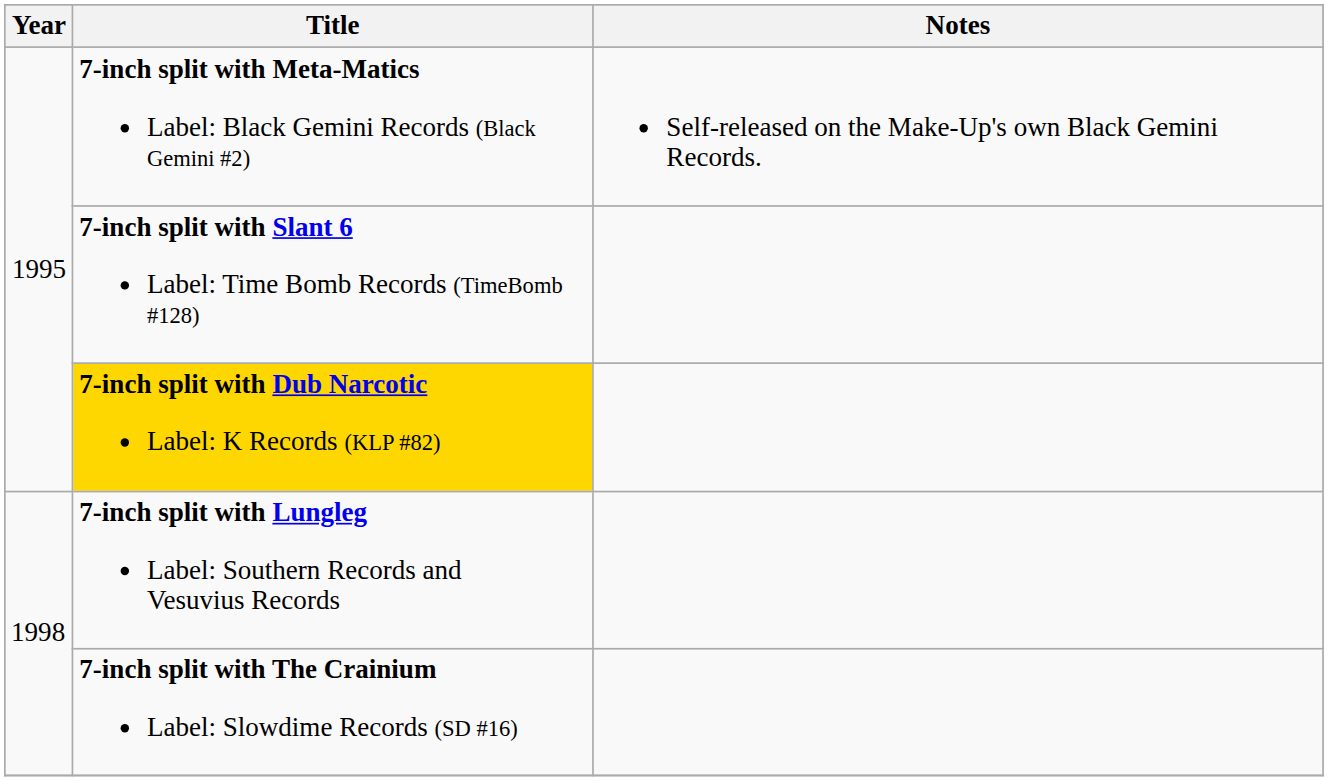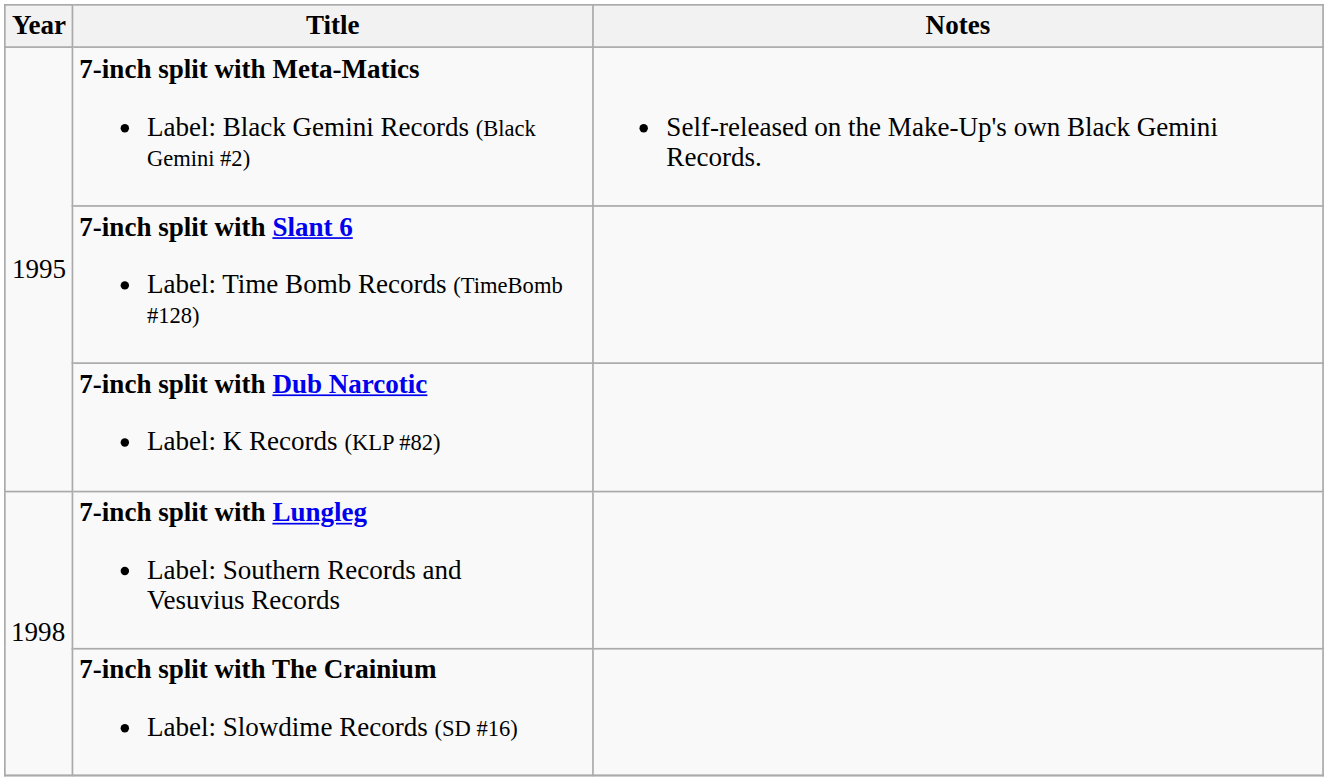7-inch split with Dub Narcotic Label: K Records (KLP #82) | Title: gold background -> no background
